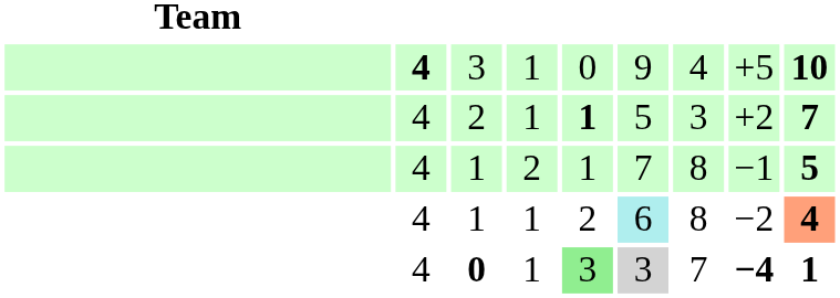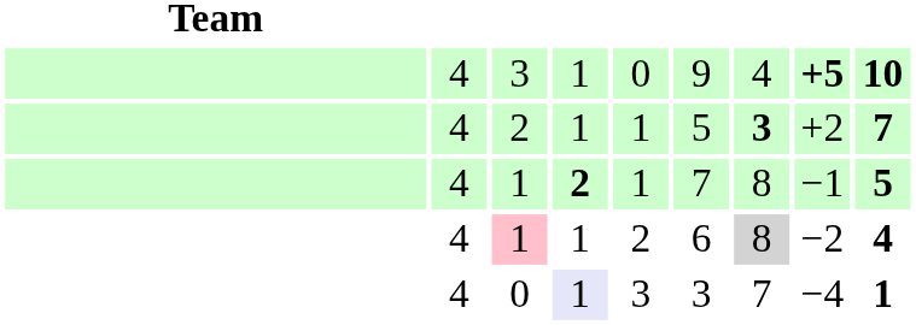row 2 | column 2: bold -> normal
row 2 | column 8: normal -> bold
row 3 | column 5: bold -> normal
row 3 | column 7: normal -> bold
row 4 | column 4: normal -> bold
row 5 | column 3: no background -> pink background
row 5 | column 6: paleturquoise background -> no background
row 5 | column 7: no background -> lightgrey background
row 5 | column 9: lightsalmon background -> no background
row 6 | column 3: bold -> normal
row 6 | column 4: no background -> lavender background
row 6 | column 5: lightgreen background -> no background
row 6 | column 6: lightgrey background -> no background
row 6 | column 8: bold -> normal
